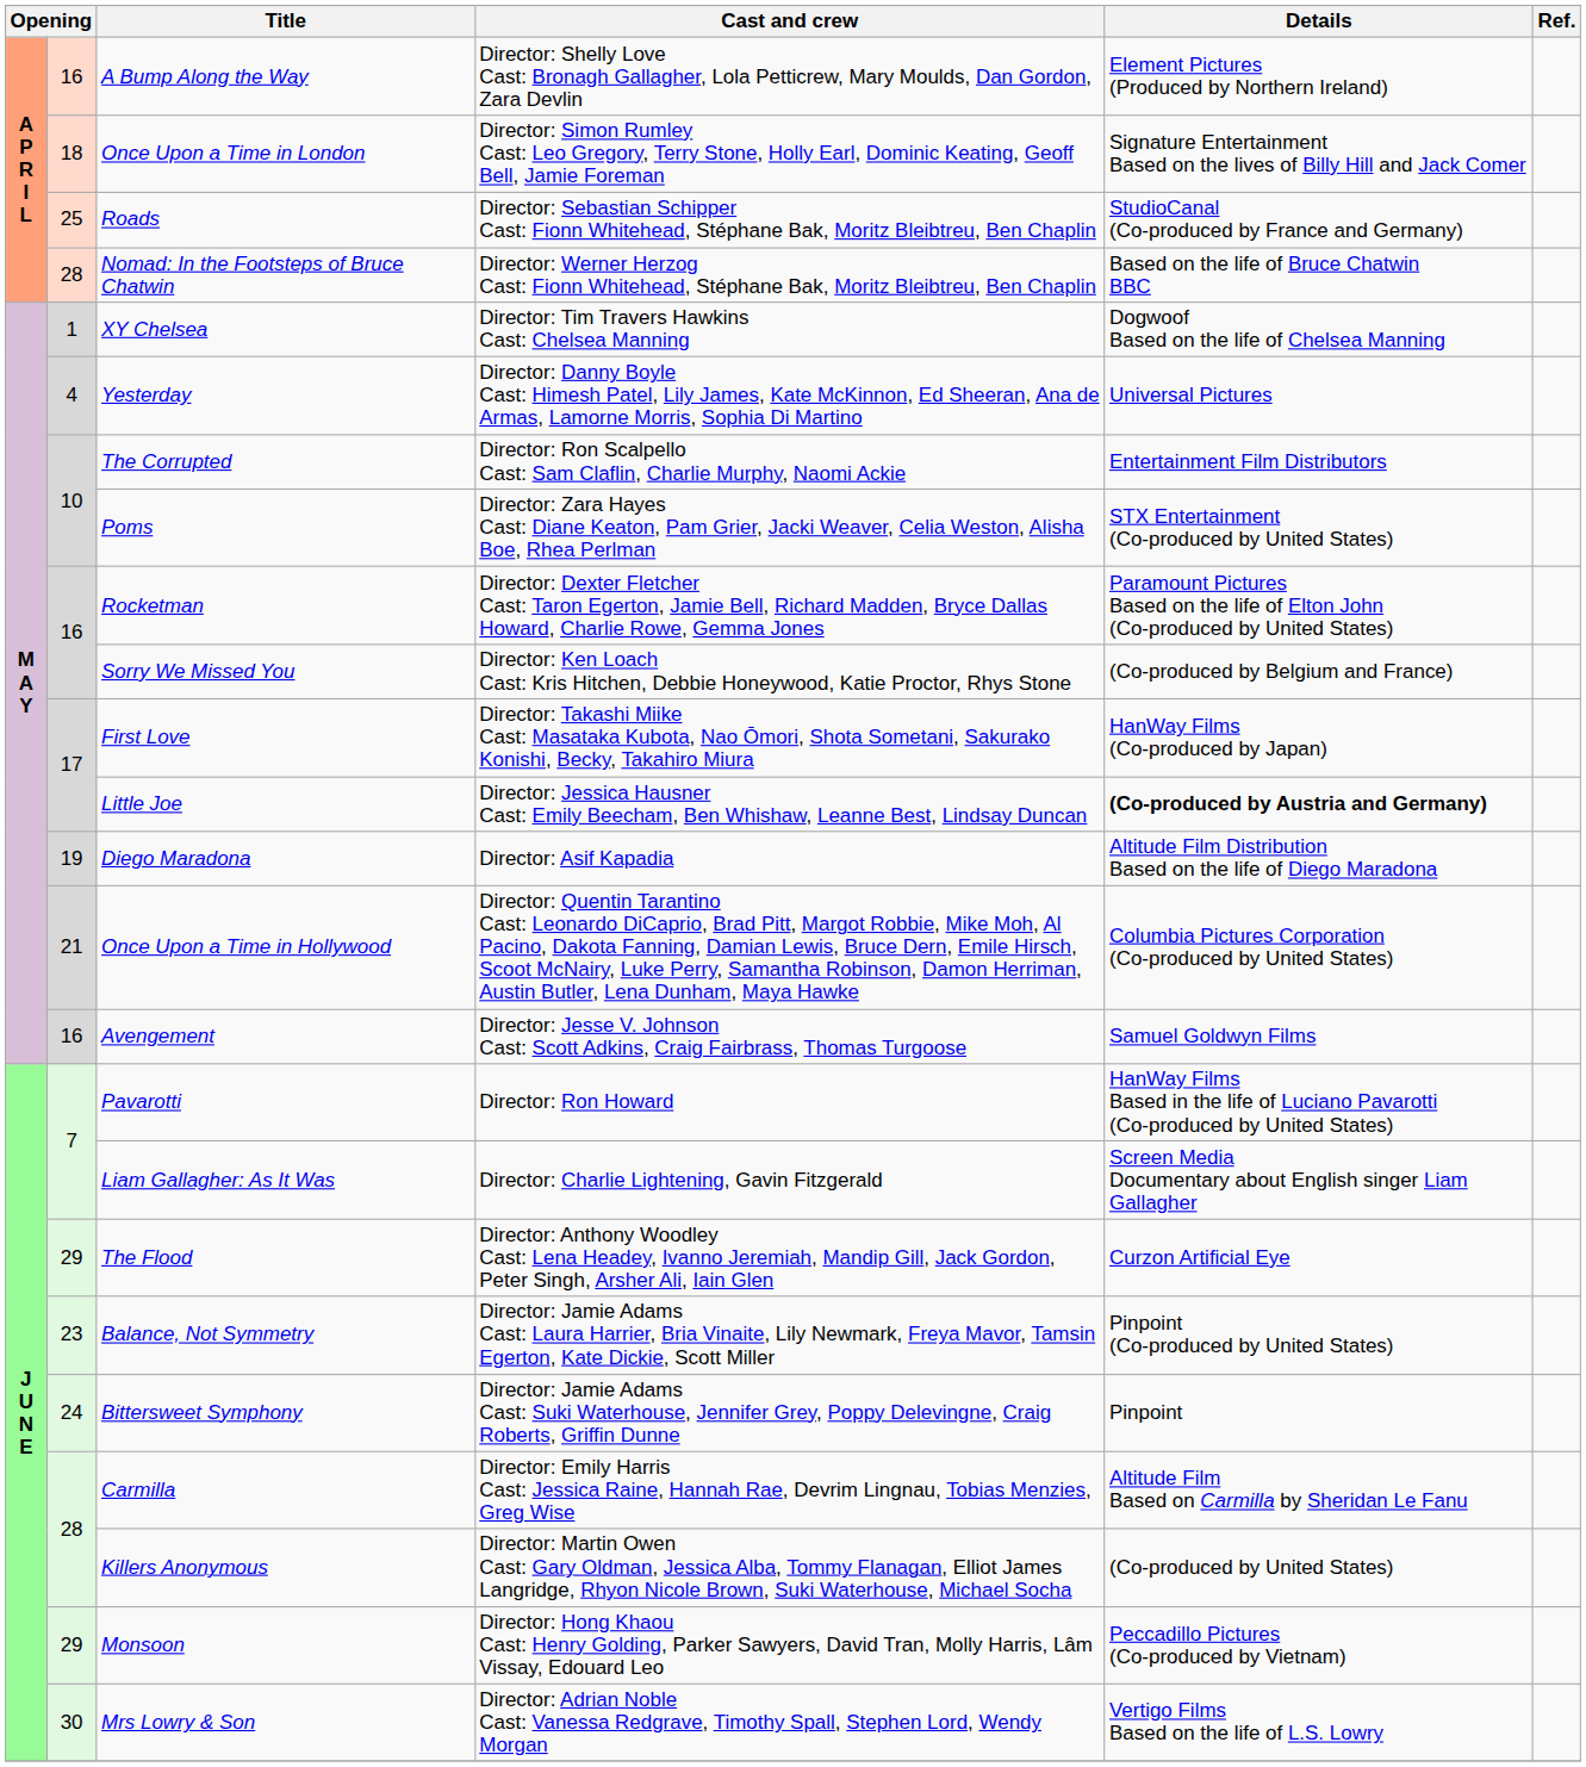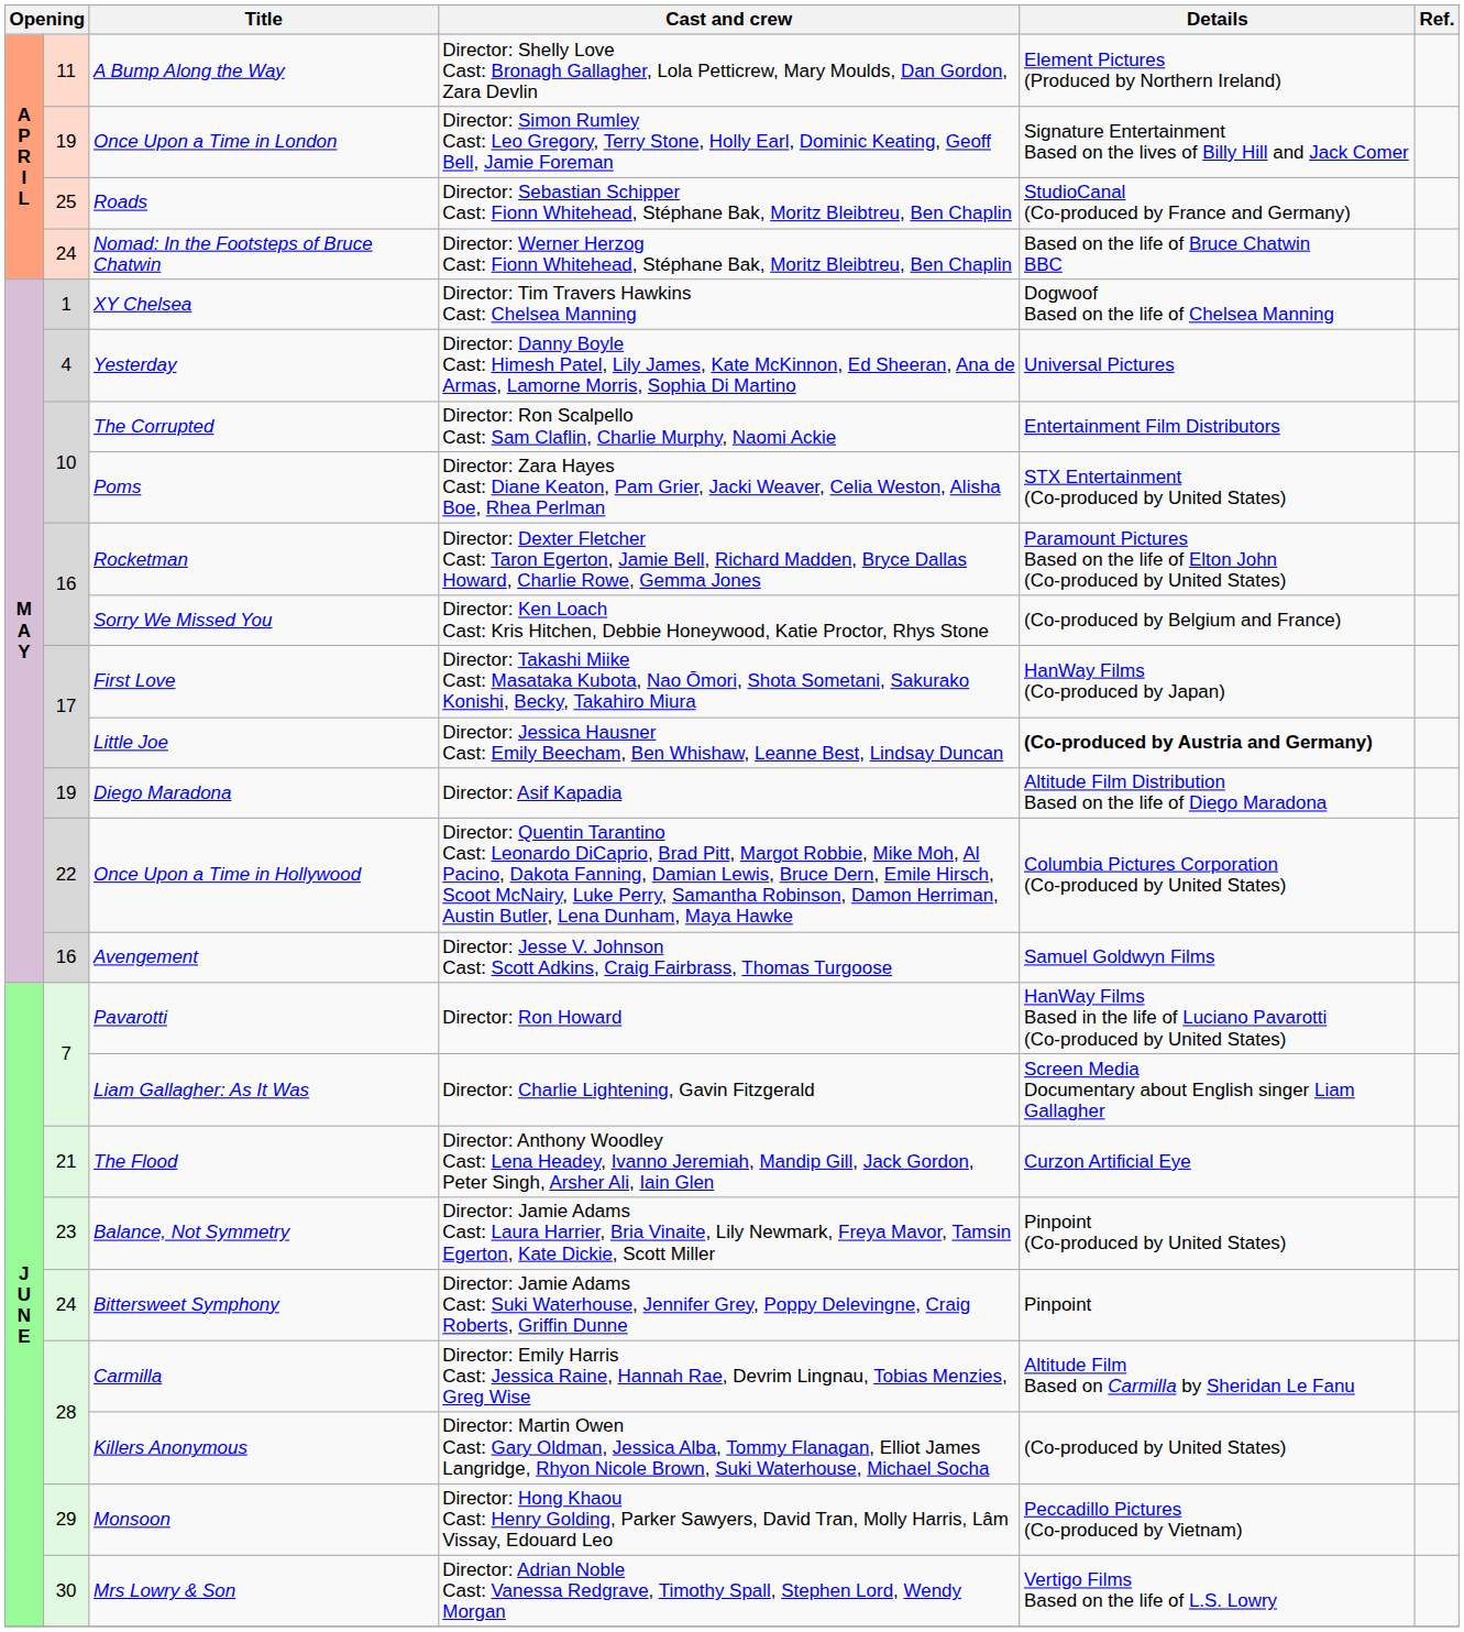A Bump Along the Way | column 2: 16 -> 11
Once Upon a Time in London | column 2: 18 -> 19
Nomad: In the Footsteps of Bruce Chatwin | column 2: 28 -> 24
Once Upon a Time in Hollywood | column 2: 21 -> 22
The Flood | column 2: 29 -> 21
